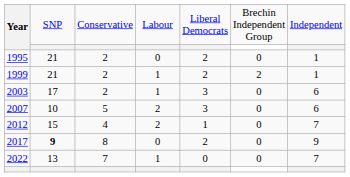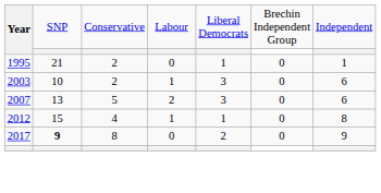1995 | column 5: 2 -> 1
- row: 1999 | 21 | 2 | 1 | 2 | 2 | 1
2003 | column 2: 17 -> 10
2007 | column 2: 10 -> 13
2012 | column 4: 2 -> 1
2012 | column 7: 7 -> 8
- row: 2022 | 13 | 7 | 1 | 0 | 0 | 7
